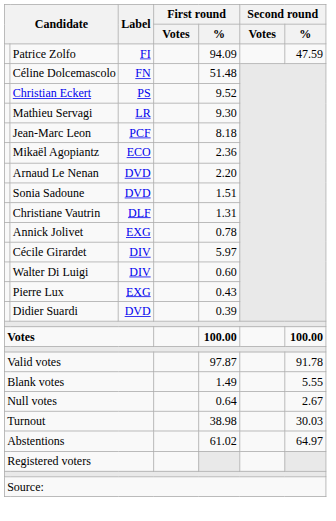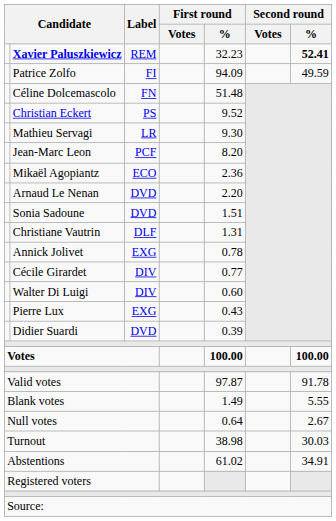+ row: Xavier Paluszkiewicz | REM | 32.23 | 52.41
Patrice Zolfo | Second round / %: 47.59 -> 49.59
Jean-Marc Leon | First round / %: 8.18 -> 8.20
Cécile Girardet | First round / %: 5.97 -> 0.77
Abstentions | Second round / %: 64.97 -> 34.91
